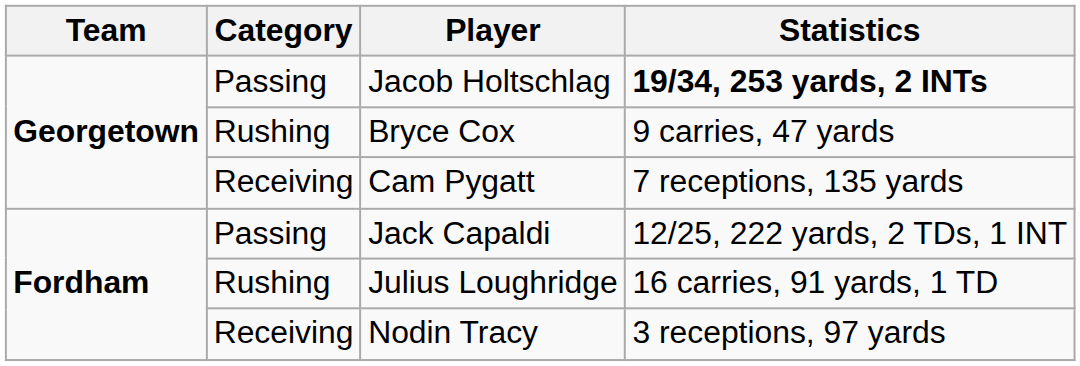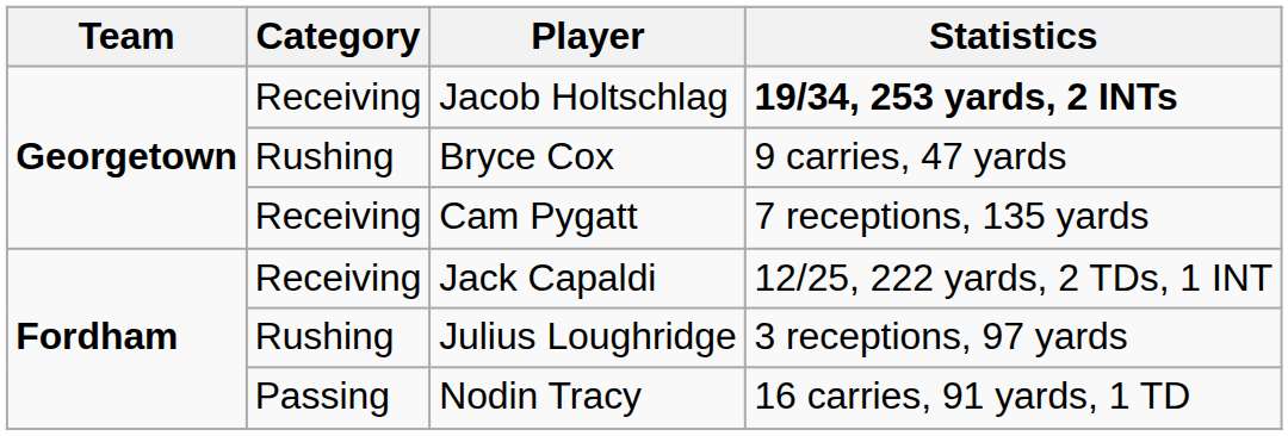Jacob Holtschlag | Category: Passing -> Receiving
Jack Capaldi | Category: Passing -> Receiving
Julius Loughridge | Statistics: 16 carries, 91 yards, 1 TD -> 3 receptions, 97 yards
Nodin Tracy | Category: Receiving -> Passing
Nodin Tracy | Statistics: 3 receptions, 97 yards -> 16 carries, 91 yards, 1 TD
